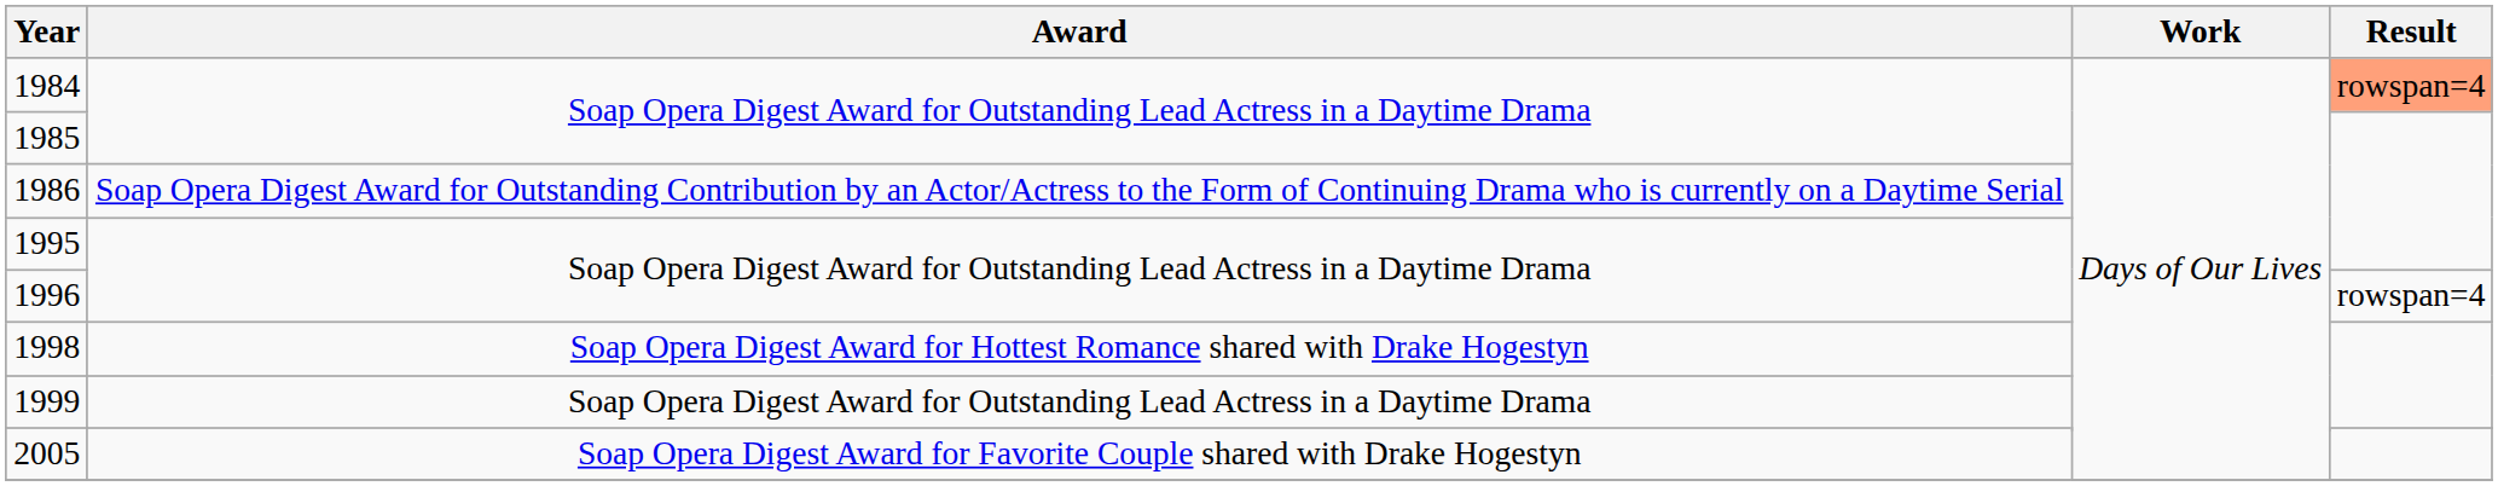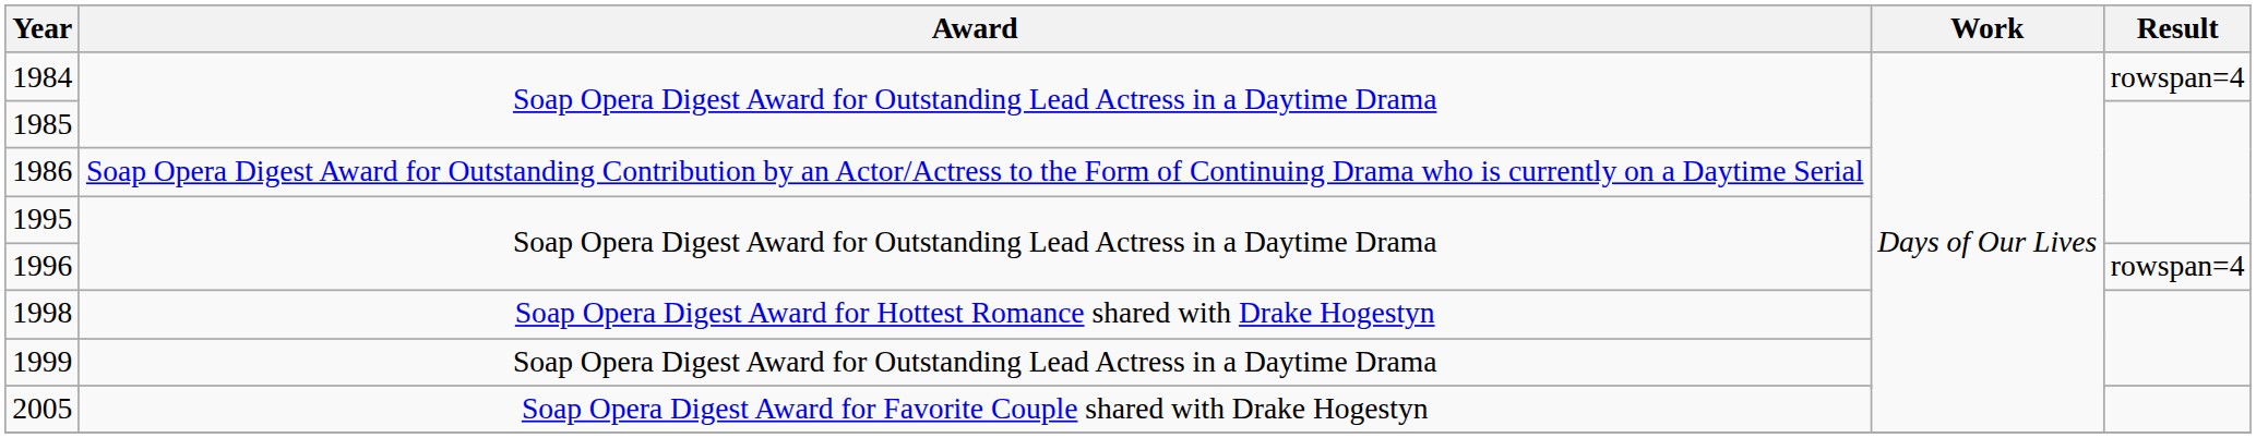1984 | Result: lightsalmon background -> no background
